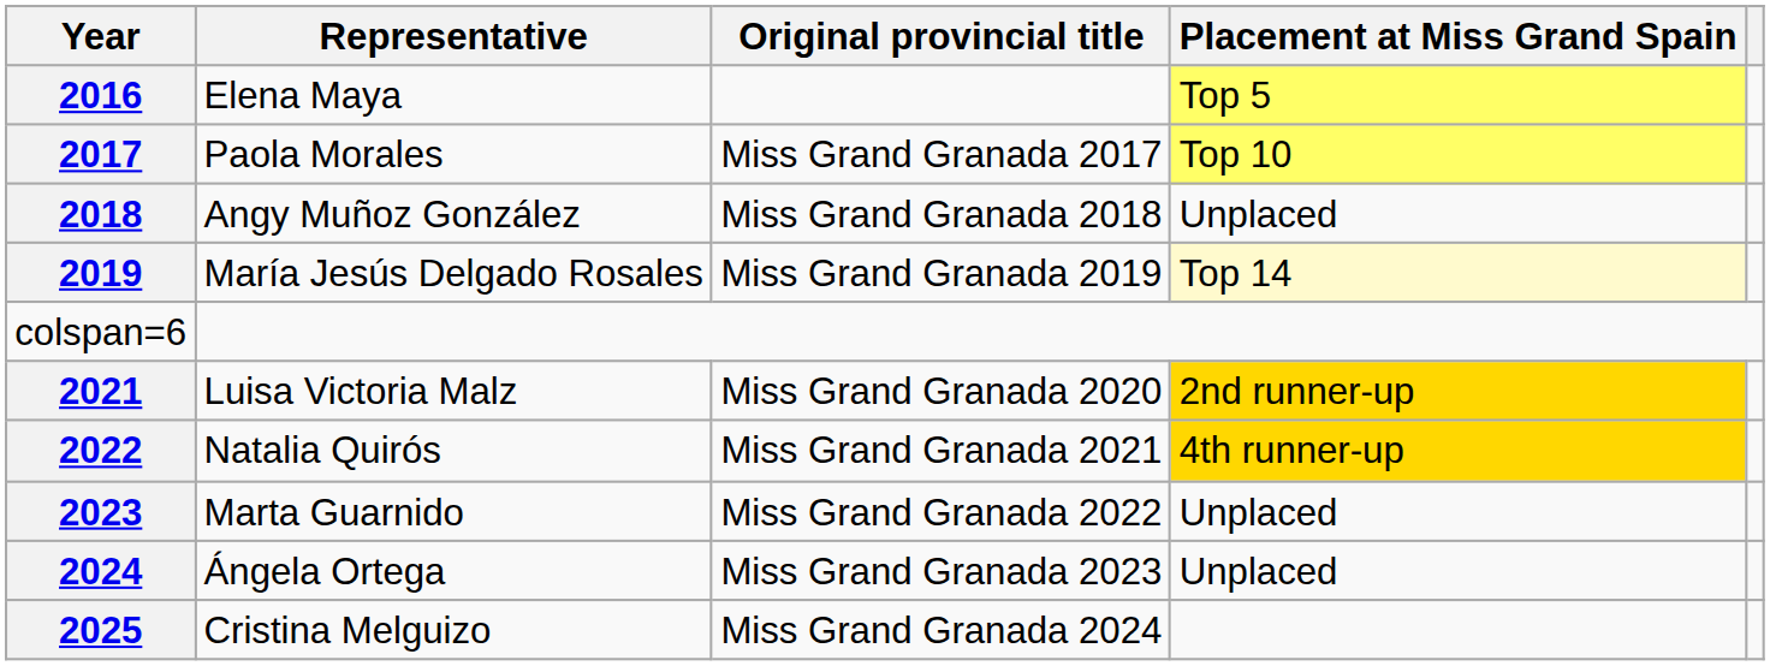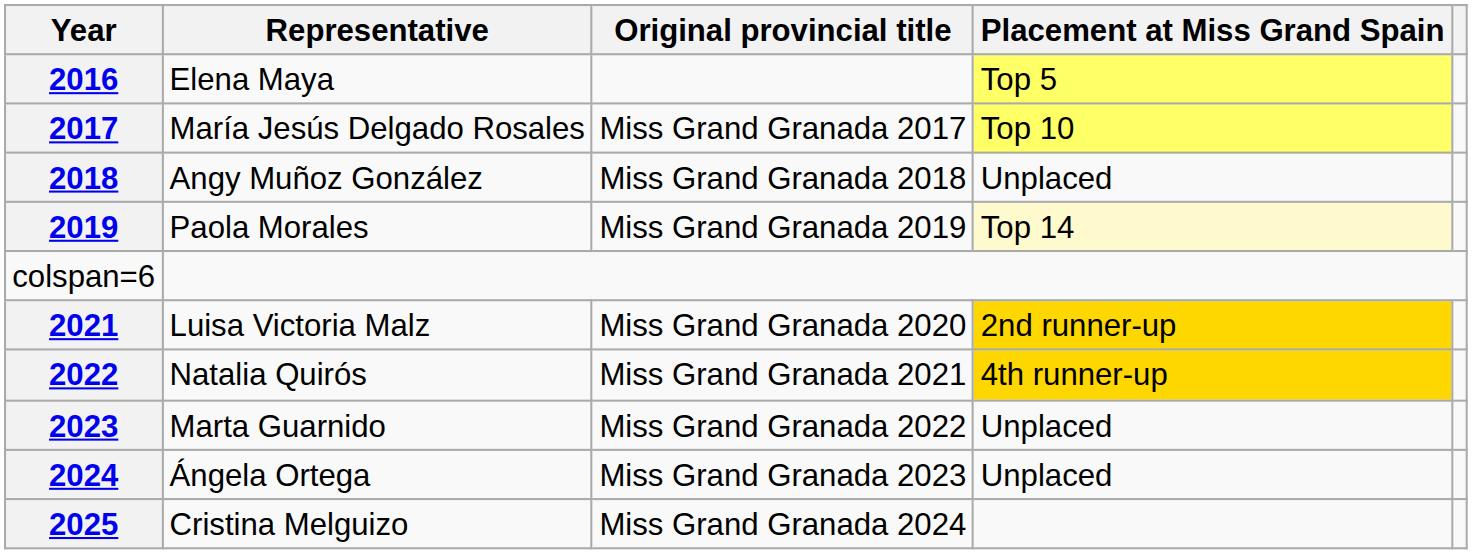2017 | Representative: Paola Morales -> María Jesús Delgado Rosales
2019 | Representative: María Jesús Delgado Rosales -> Paola Morales
